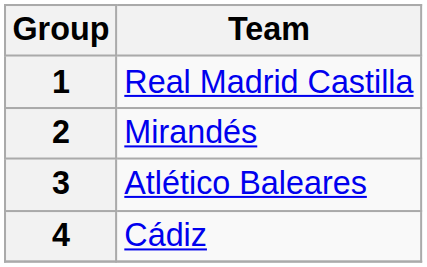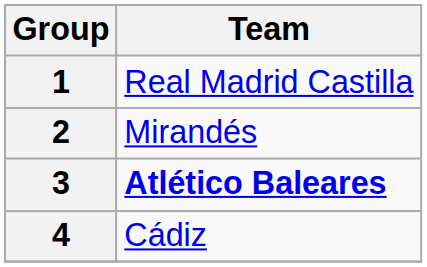3 | Team: normal -> bold
